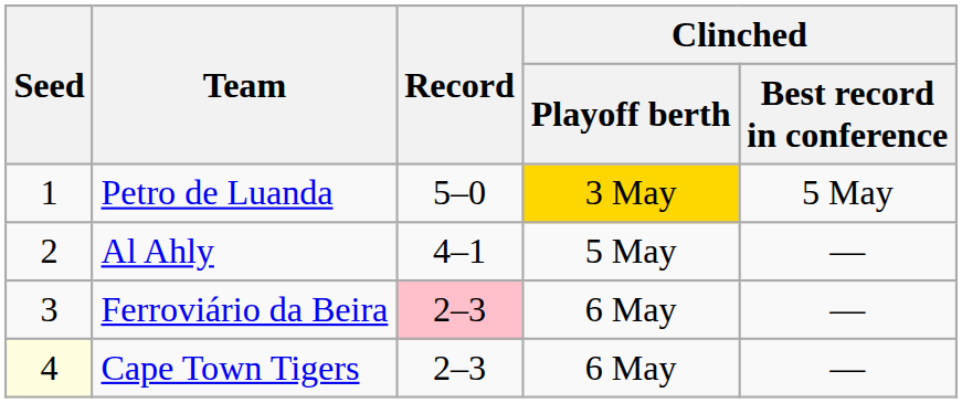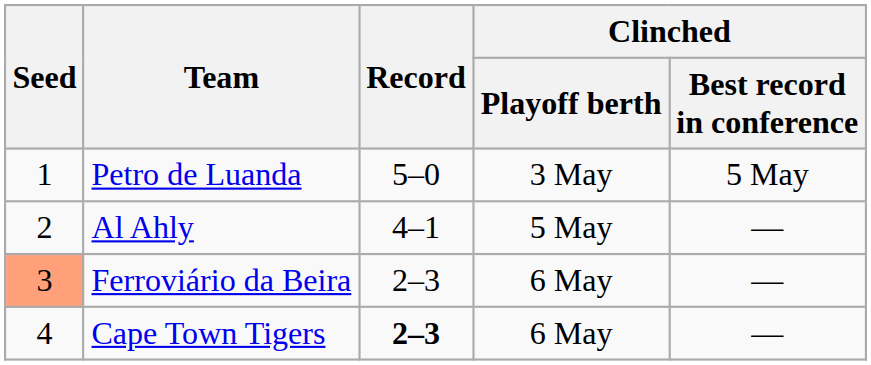Petro de Luanda | Clinched / Playoff berth: gold background -> no background
Ferroviário da Beira | Seed: no background -> lightsalmon background
Ferroviário da Beira | Record: pink background -> no background
Cape Town Tigers | Seed: lightyellow background -> no background
Cape Town Tigers | Record: normal -> bold
